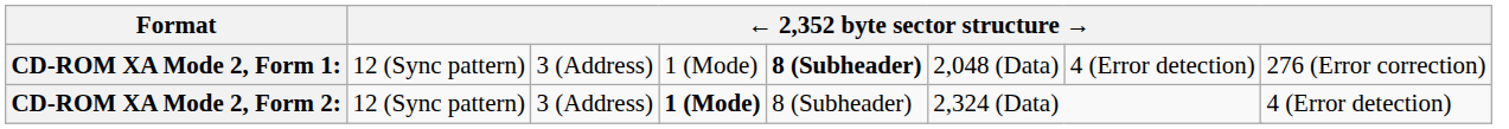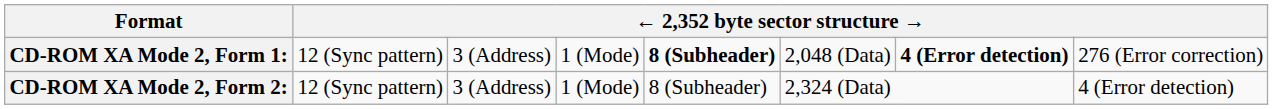CD-ROM XA Mode 2, Form 1: | column 7: normal -> bold
CD-ROM XA Mode 2, Form 2: | column 4: bold -> normal
